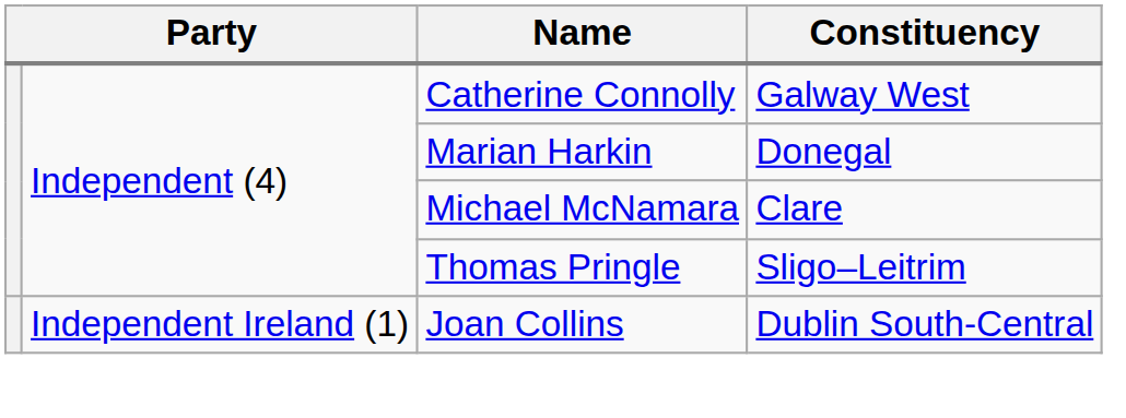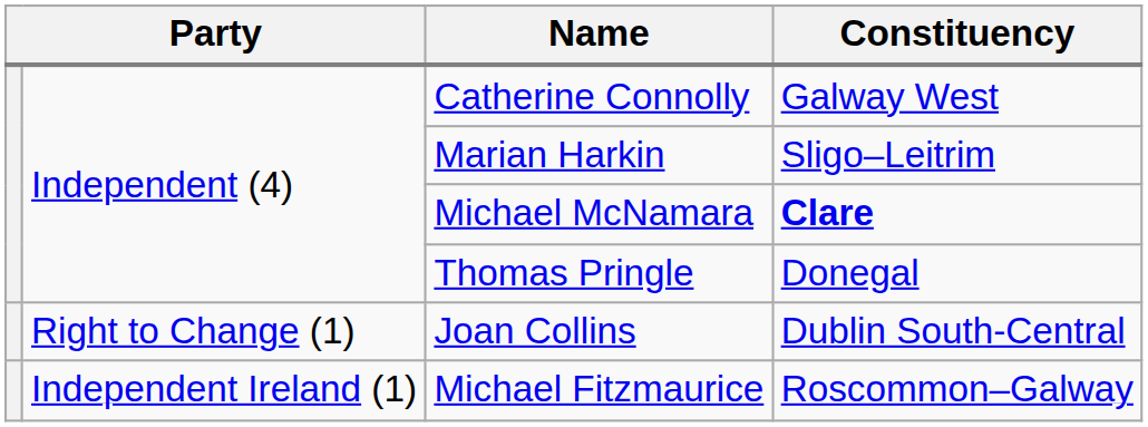Marian Harkin | Constituency: Donegal -> Sligo–Leitrim
Michael McNamara | Constituency: normal -> bold
Thomas Pringle | Constituency: Sligo–Leitrim -> Donegal
Joan Collins | column 2: Independent Ireland (1) -> Right to Change (1)
+ row: Independent Ireland (1) | Michael Fitzmaurice | Roscommon–Galway
